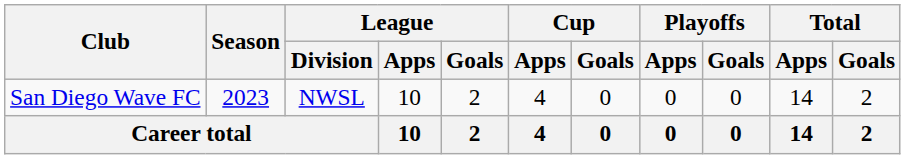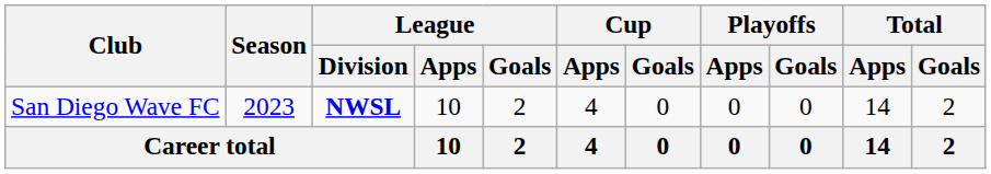San Diego Wave FC | League / Division: normal -> bold
